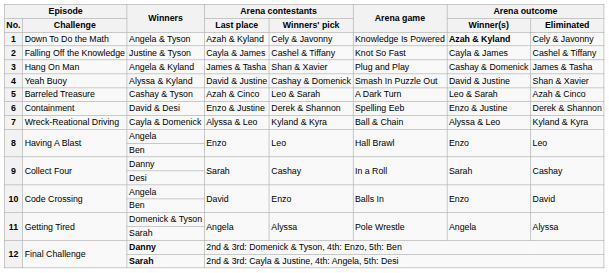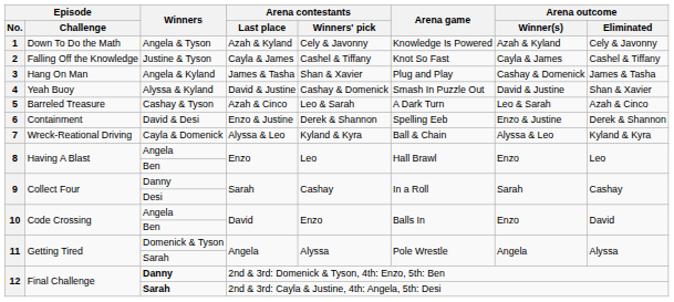Angela & Tyson | Arena outcome / Winner(s): bold -> normal
